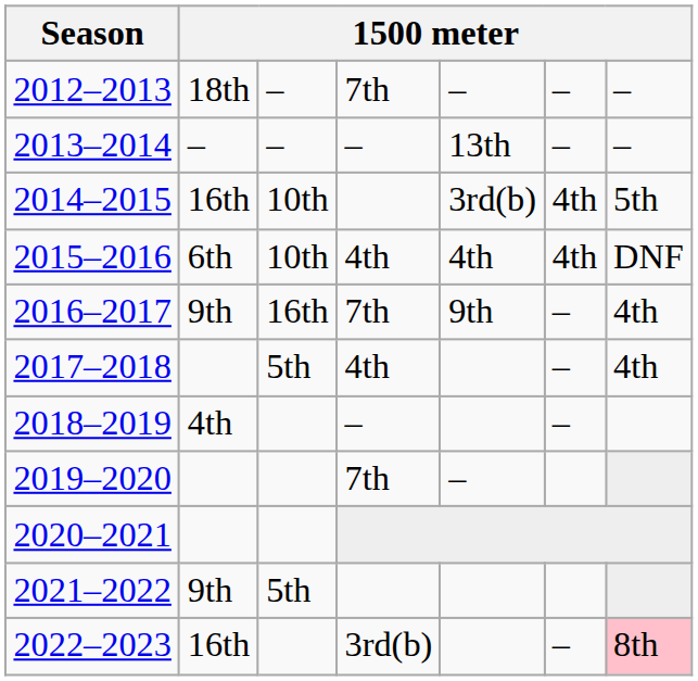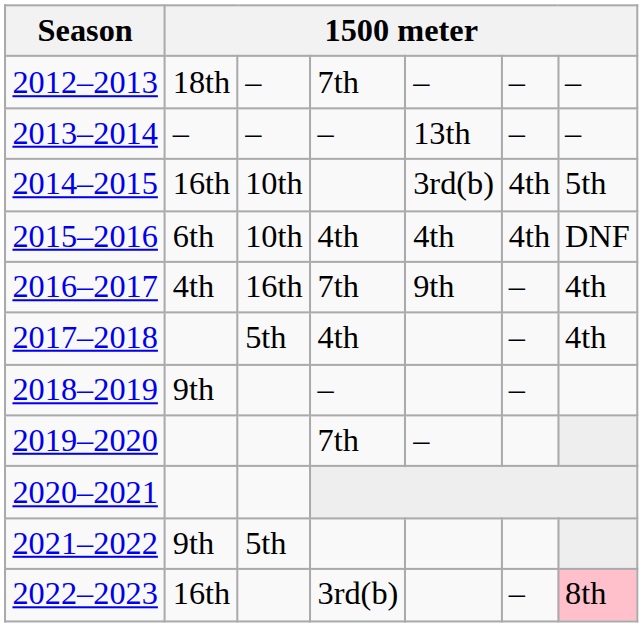2016–2017 | column 2: 9th -> 4th
2018–2019 | column 2: 4th -> 9th
